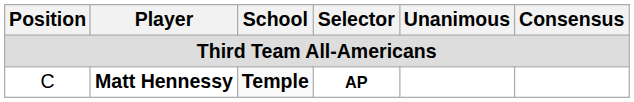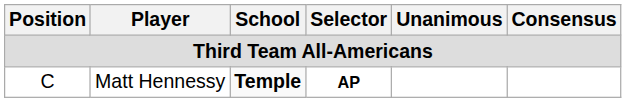C | Player: bold -> normal
